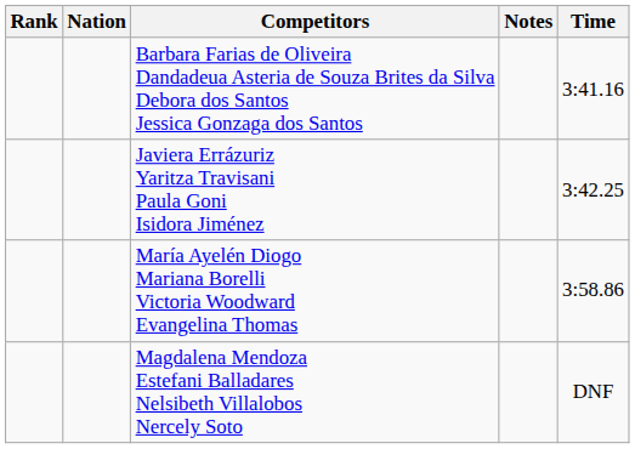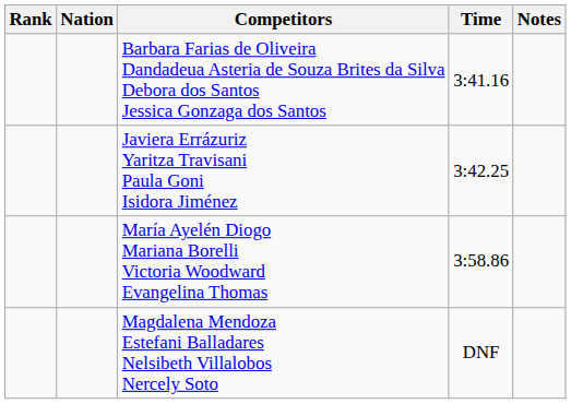columns swapped: Time <-> Notes
